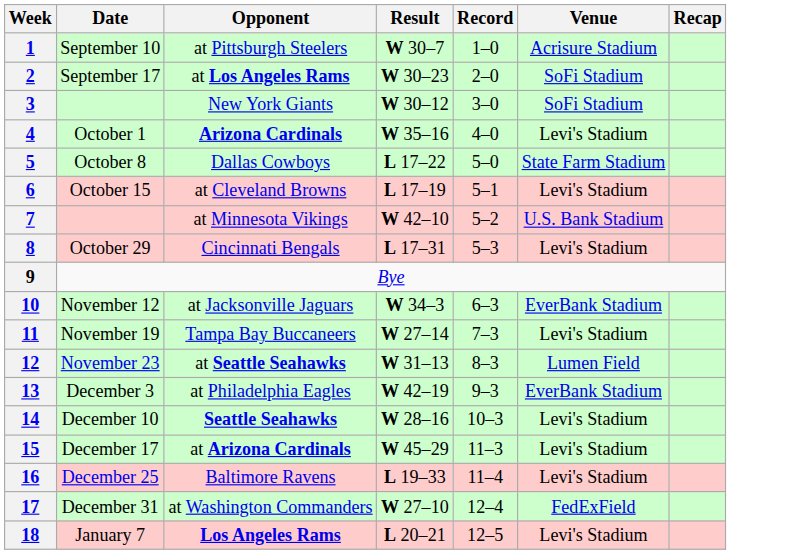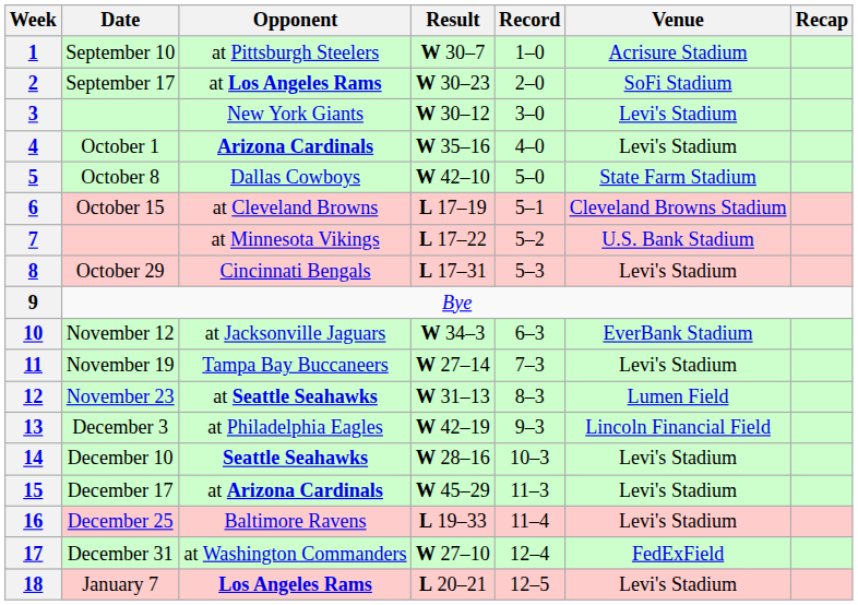3 | Venue: SoFi Stadium -> Levi's Stadium
5 | Result: L 17–22 -> W 42–10
6 | Venue: Levi's Stadium -> Cleveland Browns Stadium
7 | Result: W 42–10 -> L 17–22
13 | Venue: EverBank Stadium -> Lincoln Financial Field
